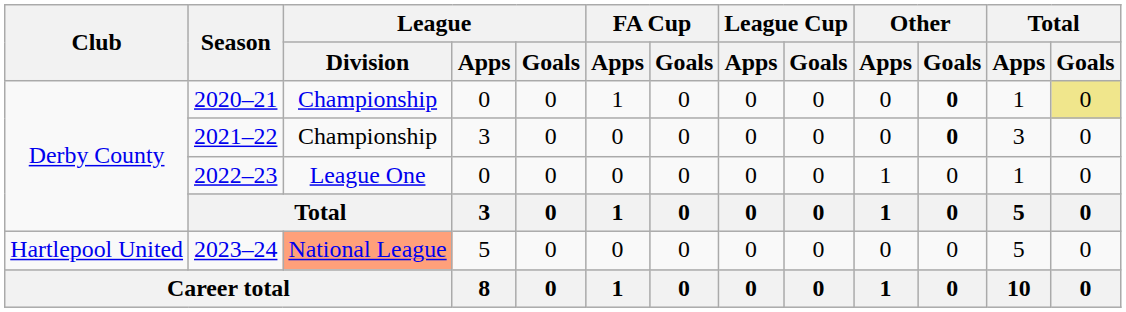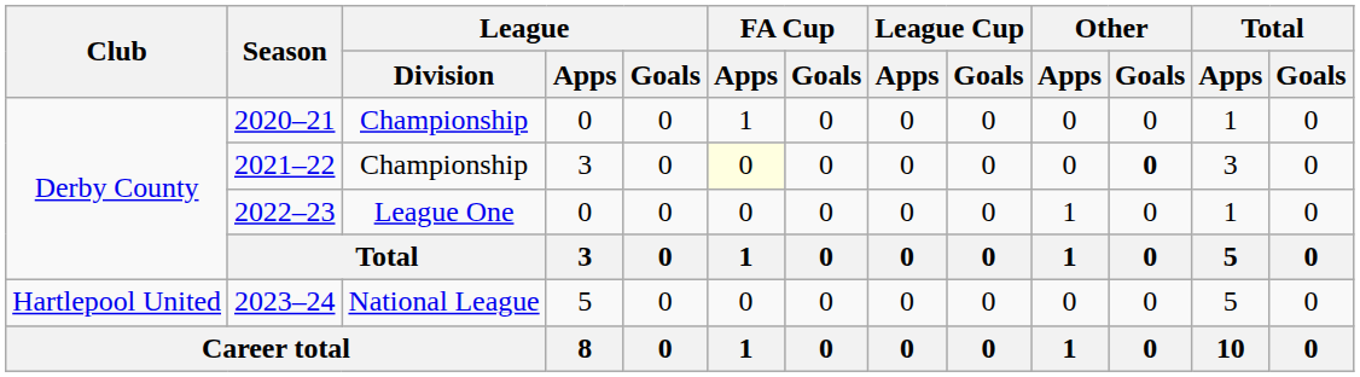2020–21 | Other / Goals: bold -> normal
2020–21 | Total / Goals: khaki background -> no background
2021–22 | FA Cup / Apps: no background -> lightyellow background
2023–24 | League / Division: lightsalmon background -> no background
